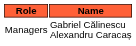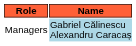Managers | Name: no background -> lightblue background
